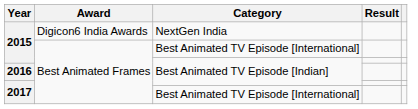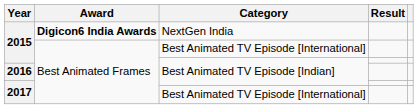2015 / NextGen India | Award: normal -> bold
